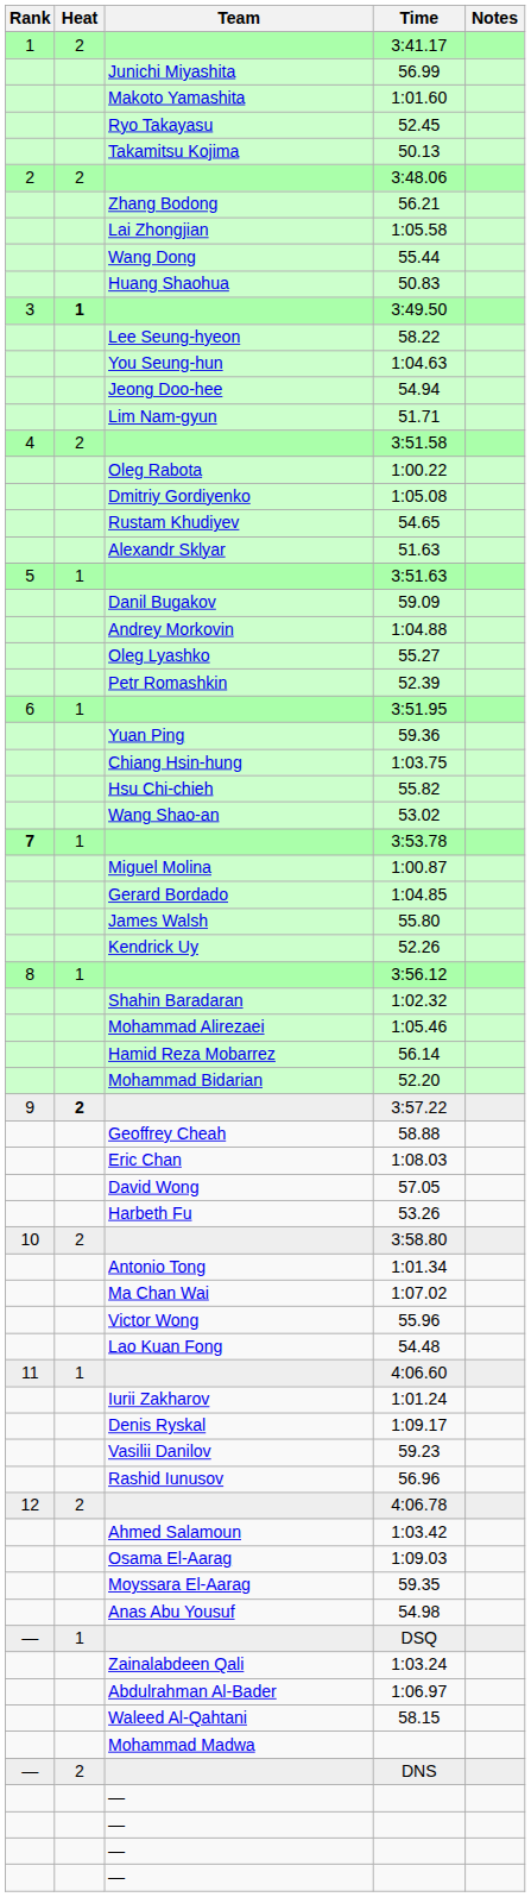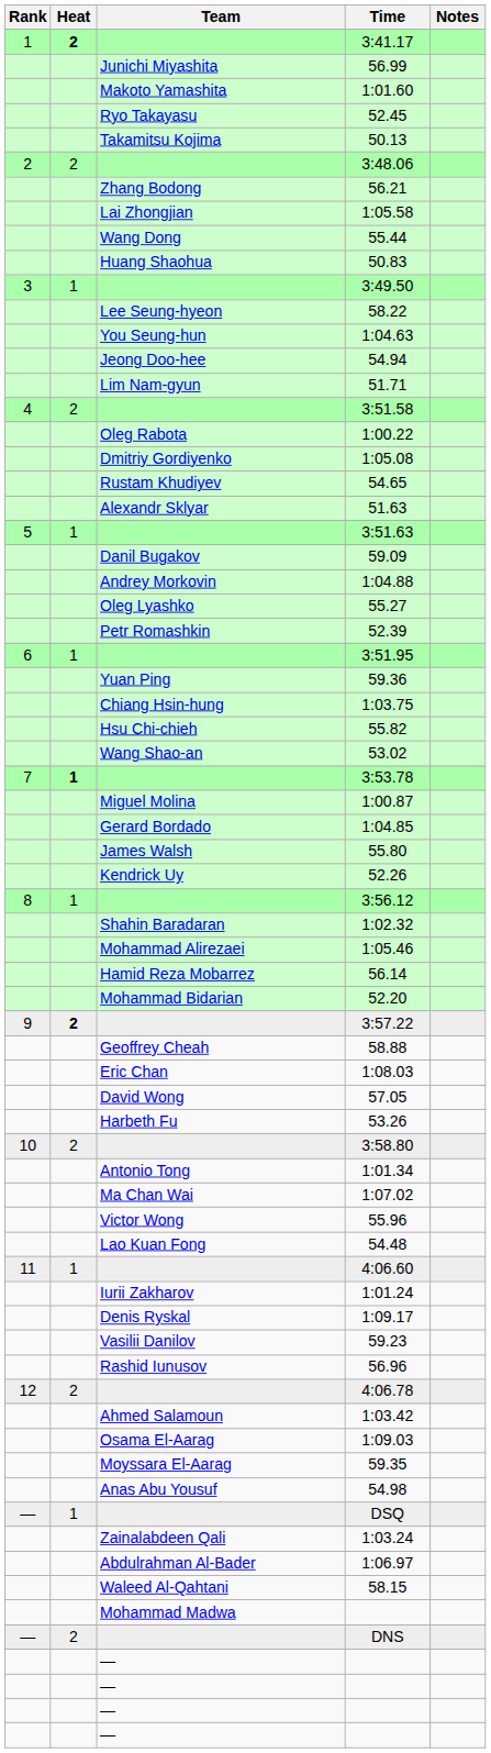3:41.17 | Heat: normal -> bold
3:49.50 | Heat: bold -> normal
3:53.78 | Rank: bold -> normal
3:53.78 | Heat: normal -> bold
